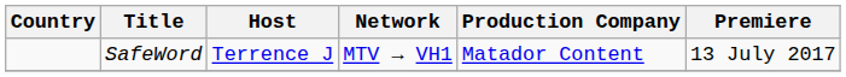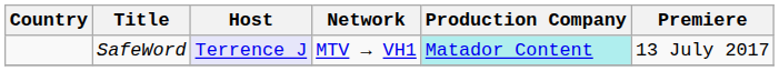SafeWord | Host: no background -> lavender background
SafeWord | Production Company: no background -> paleturquoise background
